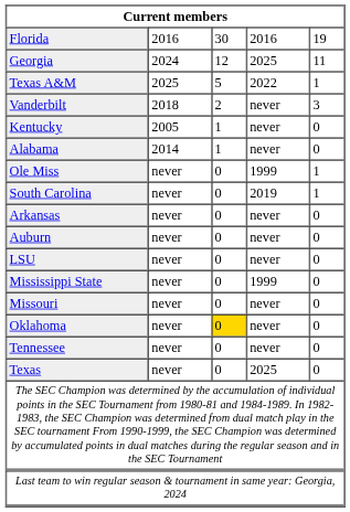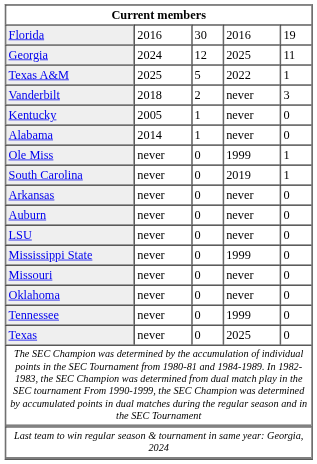Oklahoma | column 3: gold background -> no background
Tennessee | column 4: never -> 1999
